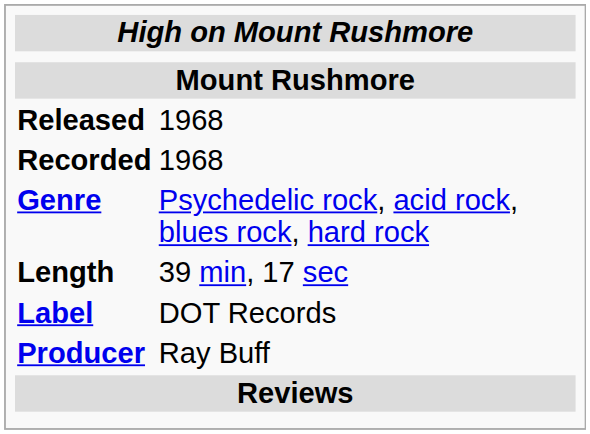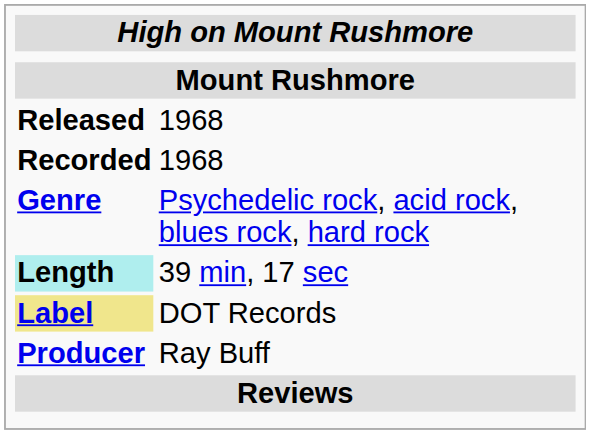Length | column 1: no background -> paleturquoise background
Label | column 1: no background -> khaki background
